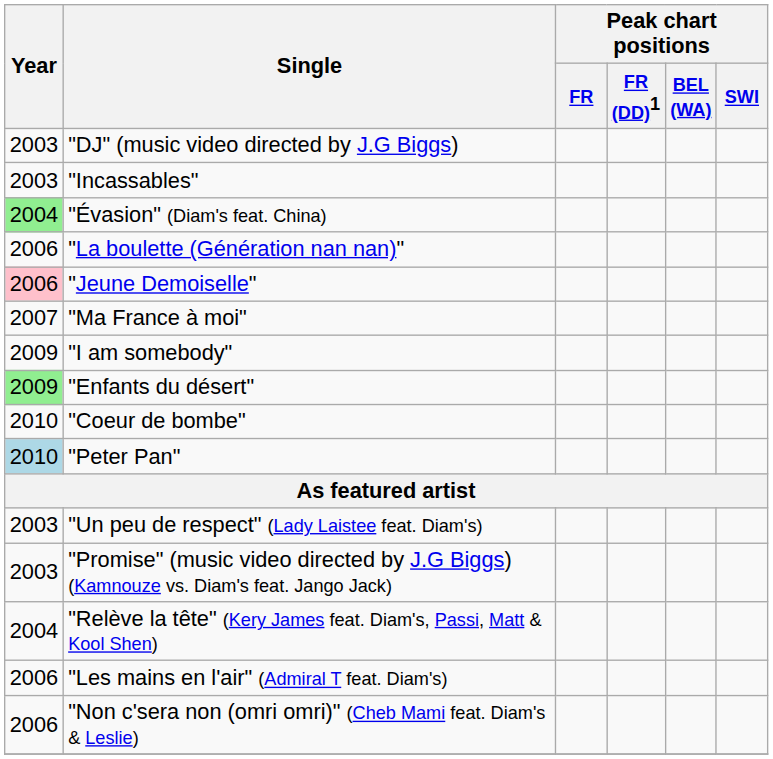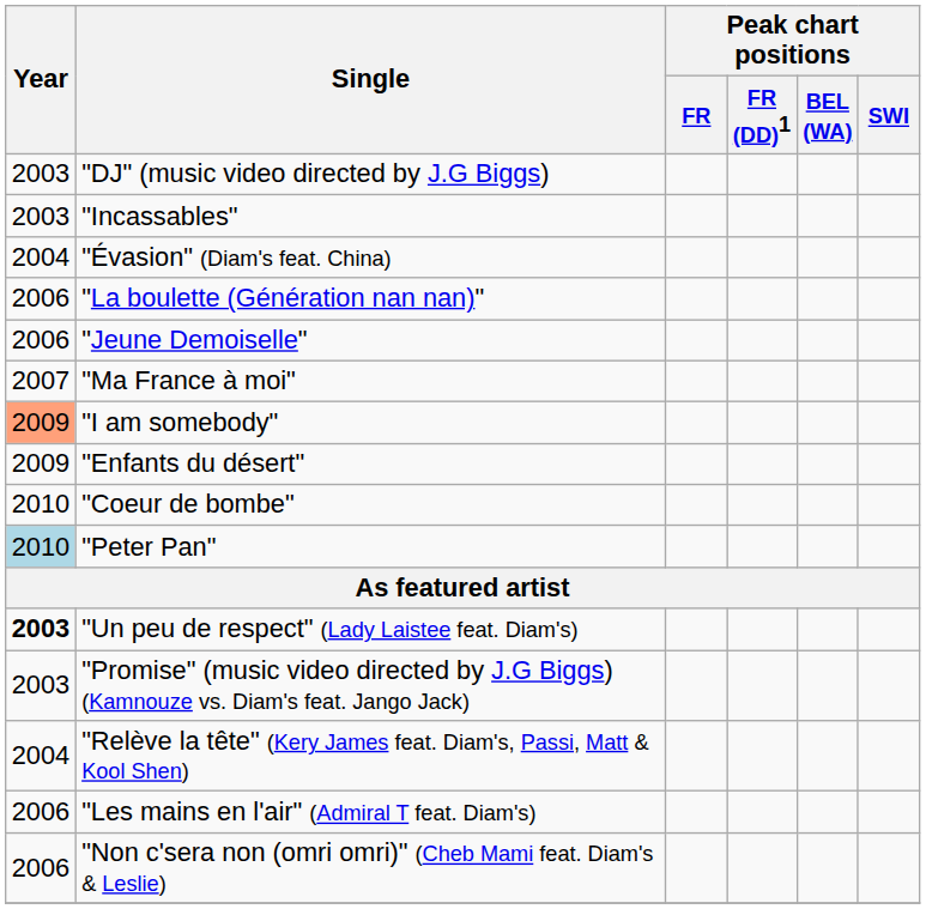"Évasion" (Diam's feat. China) | Year: lightgreen background -> no background
"Jeune Demoiselle" | Year: pink background -> no background
"I am somebody" | Year: no background -> lightsalmon background
"Enfants du désert" | Year: lightgreen background -> no background
"Un peu de respect" (Lady Laistee feat. Diam's) | Year: normal -> bold
